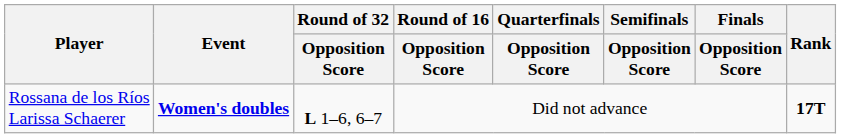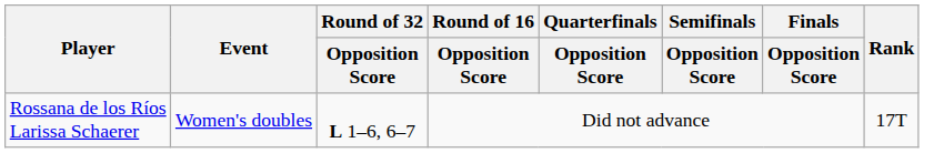Rossana de los Ríos Larissa Schaerer | Event: bold -> normal
Rossana de los Ríos Larissa Schaerer | Rank: bold -> normal
